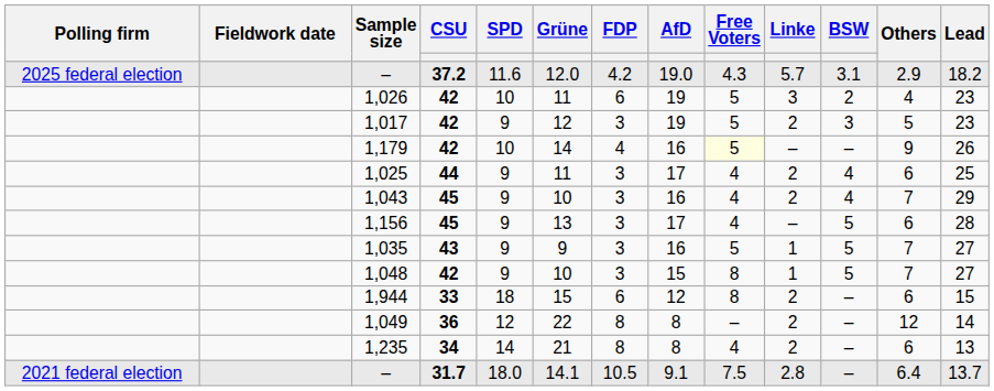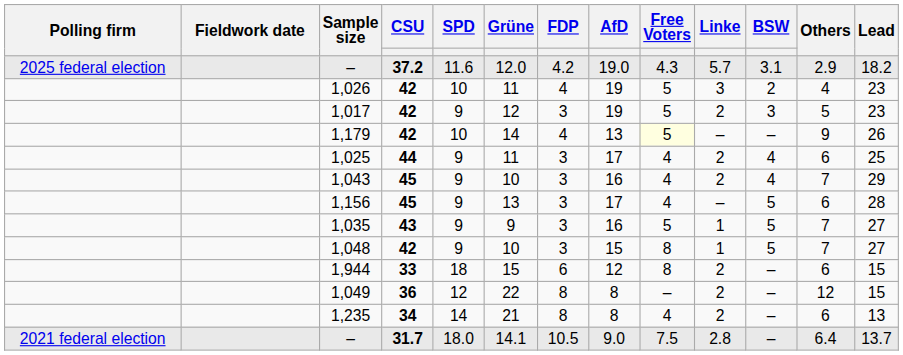1,026 | FDP: 6 -> 4
1,179 | AfD: 16 -> 13
1,049 | Lead: 14 -> 15
– / 31.7 | AfD: 9.1 -> 9.0
